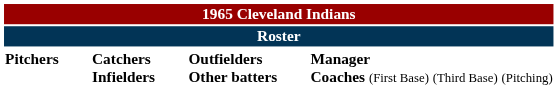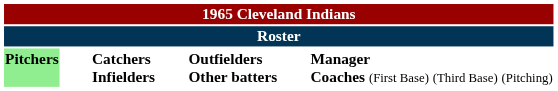Pitchers | column 1: no background -> lightgreen background
